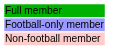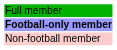row 2 | column 1: normal -> bold
